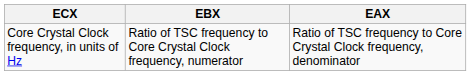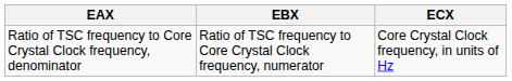columns swapped: EAX <-> ECX
